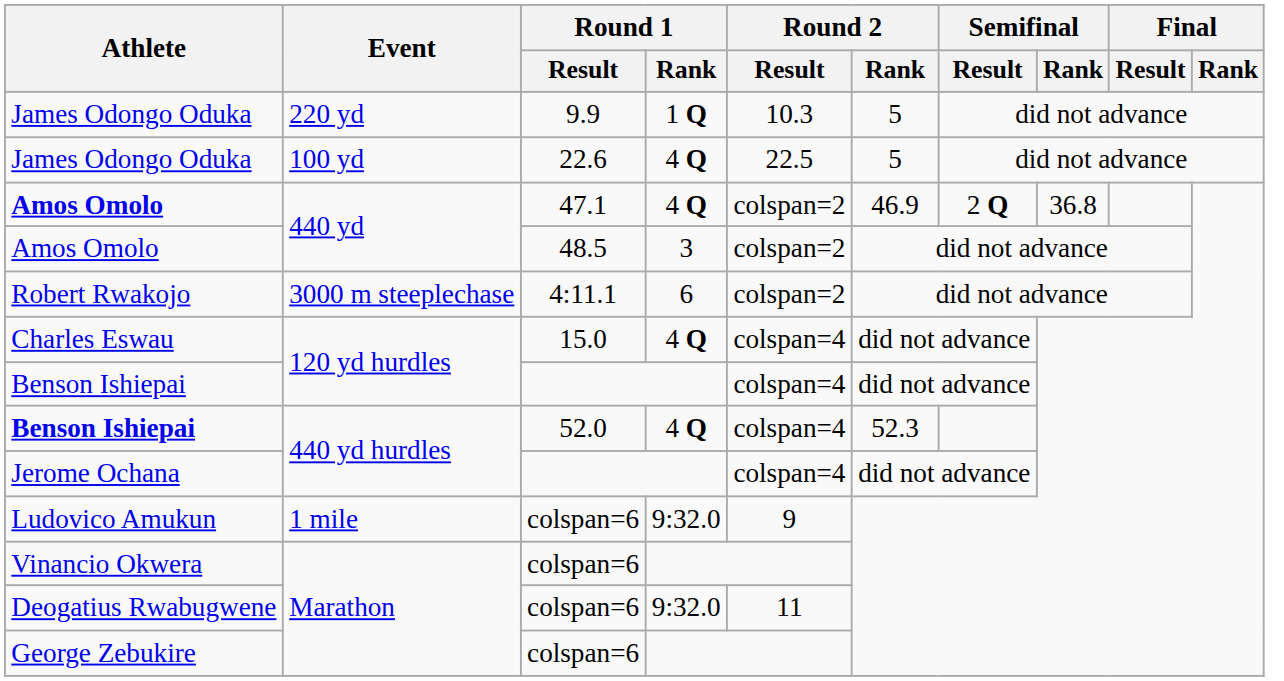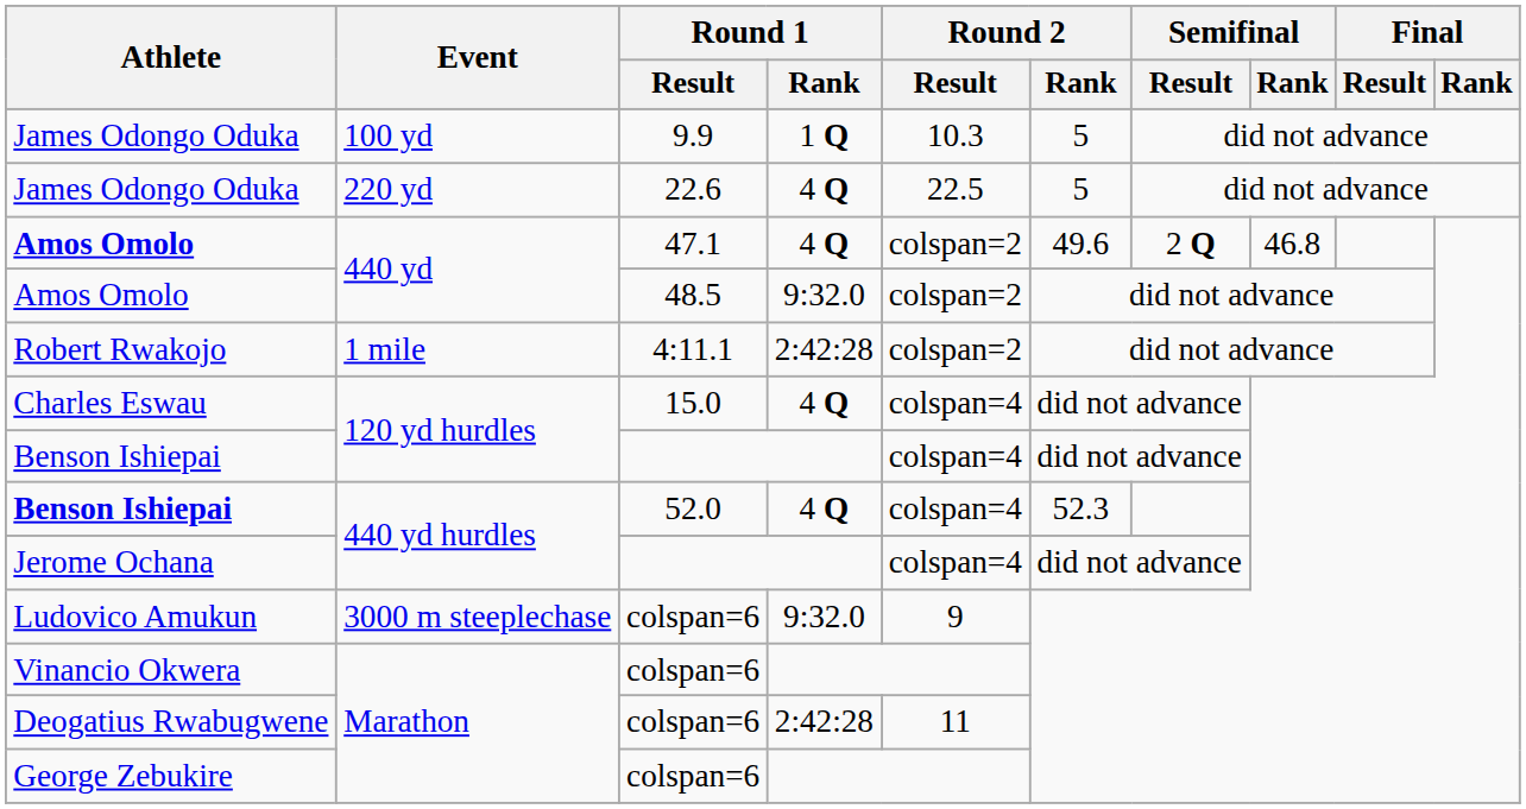James Odongo Oduka / 9.9 | Event: 220 yd -> 100 yd
James Odongo Oduka / 22.6 | Event: 100 yd -> 220 yd
Amos Omolo / 47.1 | Round 2 / Rank: 46.9 -> 49.6
Amos Omolo / 47.1 | Semifinal / Rank: 36.8 -> 46.8
Amos Omolo / 48.5 | Round 1 / Rank: 3 -> 9:32.0
Robert Rwakojo | Event: 3000 m steeplechase -> 1 mile
Robert Rwakojo | Round 1 / Rank: 6 -> 2:42:28
Ludovico Amukun | Event: 1 mile -> 3000 m steeplechase
Deogatius Rwabugwene | Round 1 / Rank: 9:32.0 -> 2:42:28
